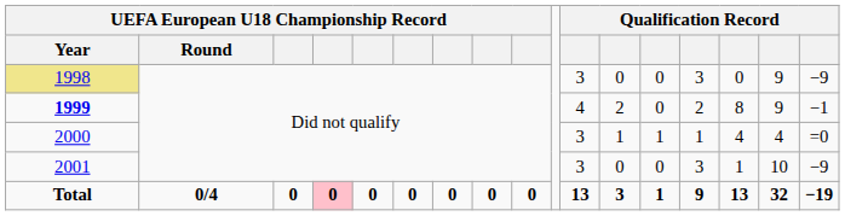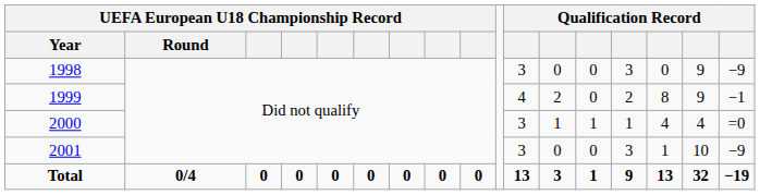1998 | UEFA European U18 Championship Record / Year: khaki background -> no background
1999 | UEFA European U18 Championship Record / Year: bold -> normal
Total | column 4: pink background -> no background
